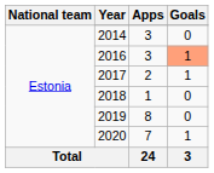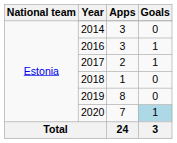2016 | Goals: lightsalmon background -> no background
2020 | Goals: no background -> lightblue background
